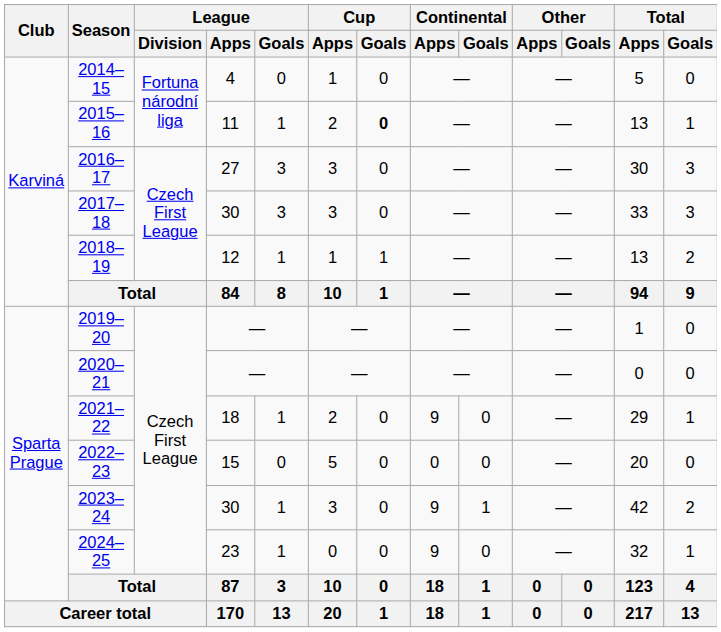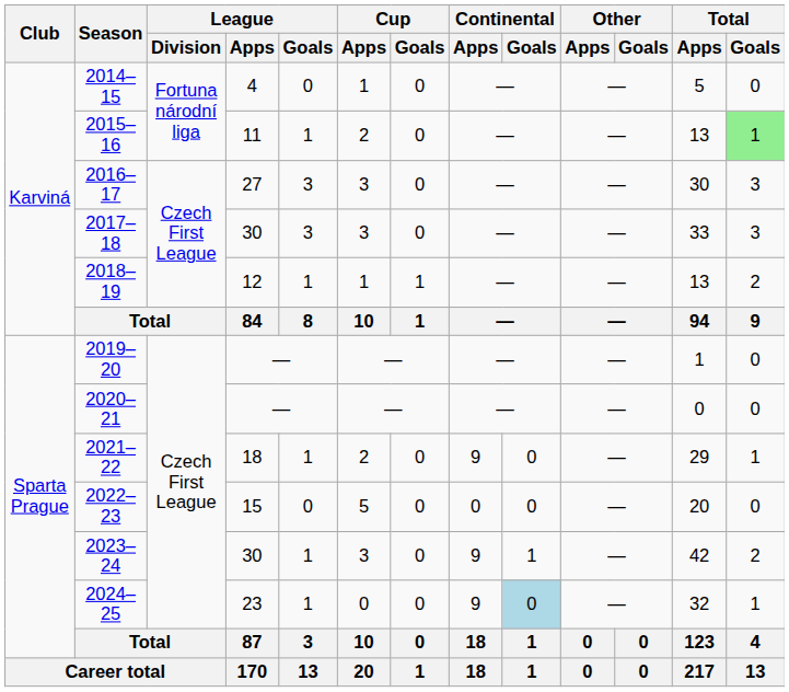2015–16 | Cup / Goals: bold -> normal
2015–16 | Total / Goals: no background -> lightgreen background
2024–25 | Continental / Goals: no background -> lightblue background
